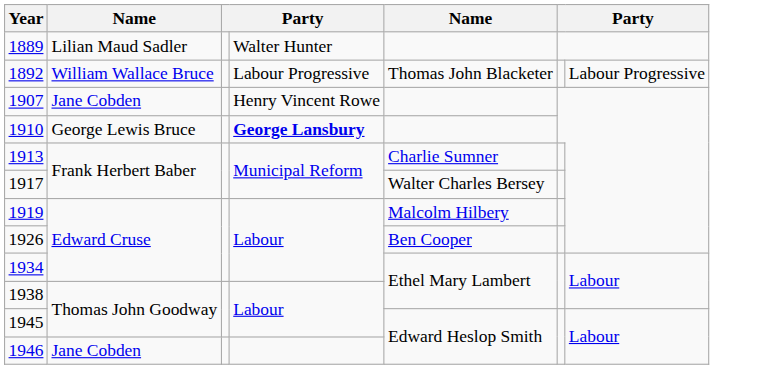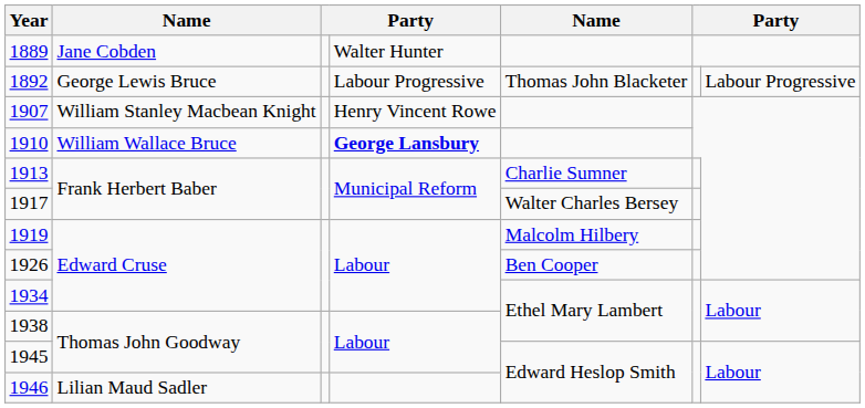1889 | column 2: Lilian Maud Sadler -> Jane Cobden
1892 | column 2: William Wallace Bruce -> George Lewis Bruce
1907 | column 2: Jane Cobden -> William Stanley Macbean Knight
1910 | column 2: George Lewis Bruce -> William Wallace Bruce
1946 | column 2: Jane Cobden -> Lilian Maud Sadler
